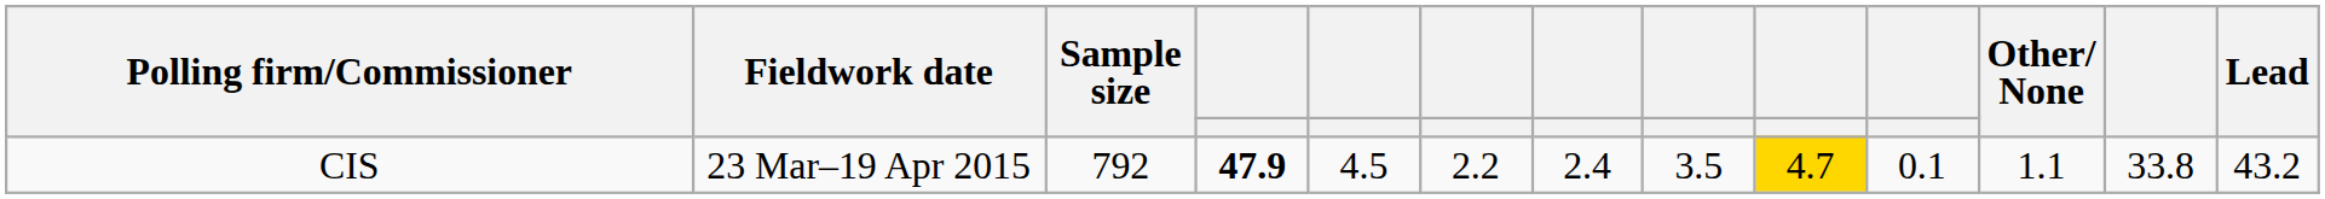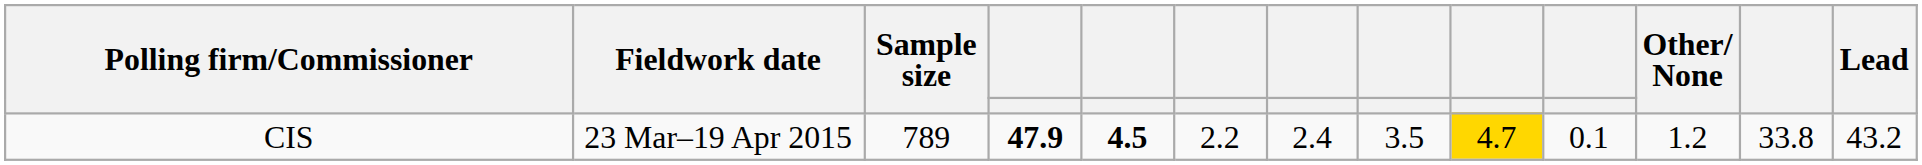CIS | Sample size: 792 -> 789
CIS | column 5: normal -> bold
CIS | Other/ None: 1.1 -> 1.2
